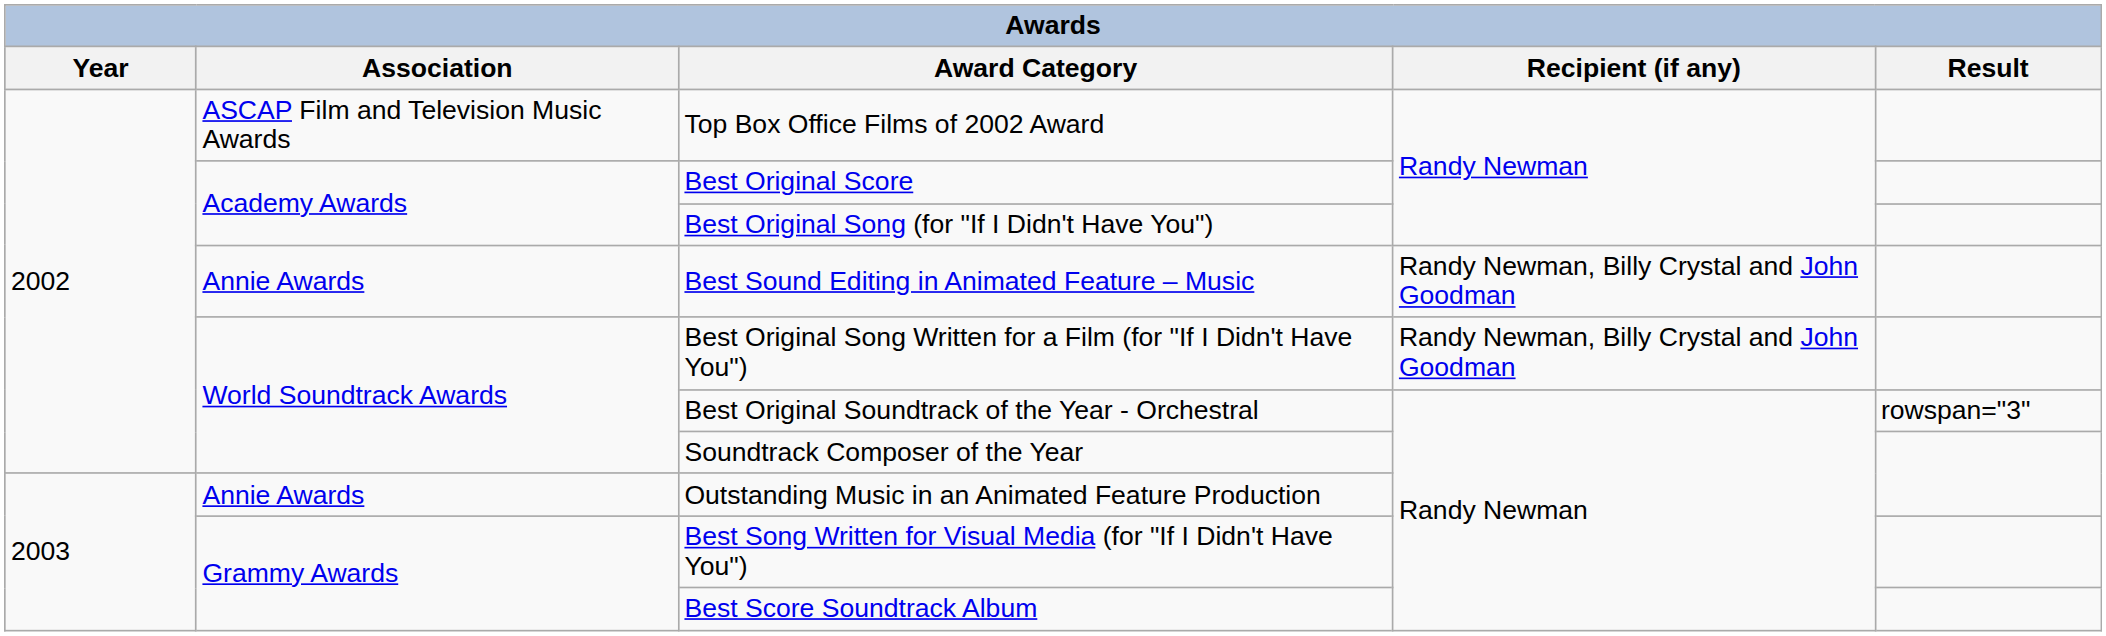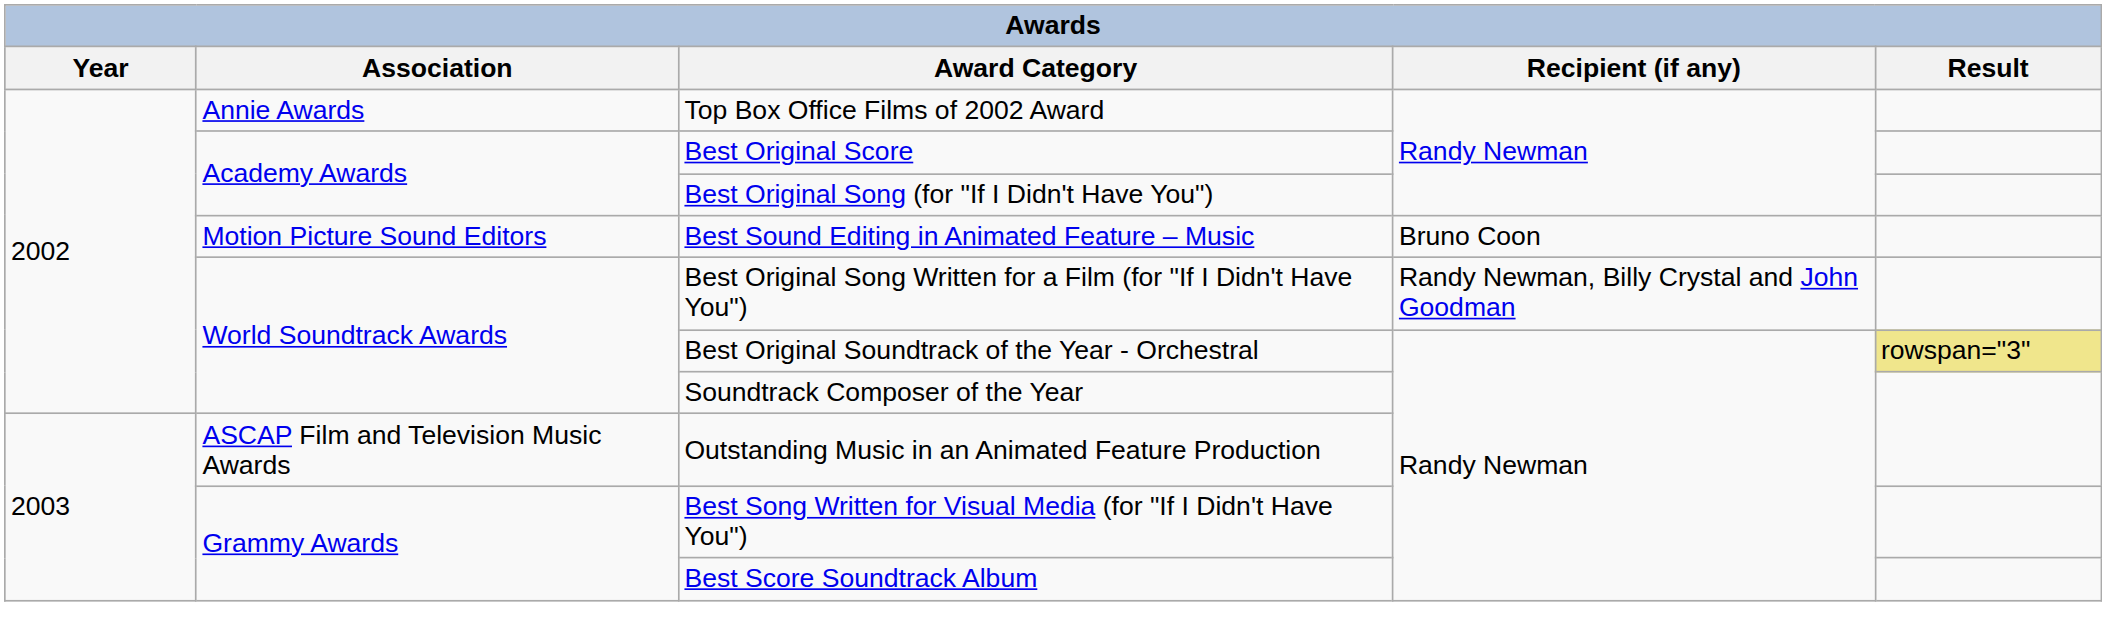Top Box Office Films of 2002 Award | Association: ASCAP Film and Television Music Awards -> Annie Awards
Best Sound Editing in Animated Feature – Music | Association: Annie Awards -> Motion Picture Sound Editors
Best Sound Editing in Animated Feature – Music | Recipient (if any): Randy Newman, Billy Crystal and John Goodman -> Bruno Coon
Best Original Soundtrack of the Year - Orchestral | Result: no background -> khaki background
Outstanding Music in an Animated Feature Production | Association: Annie Awards -> ASCAP Film and Television Music Awards
